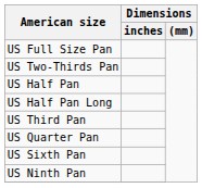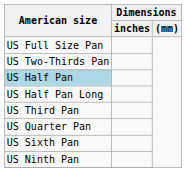US Half Pan | American size: no background -> lightblue background
